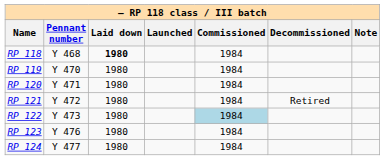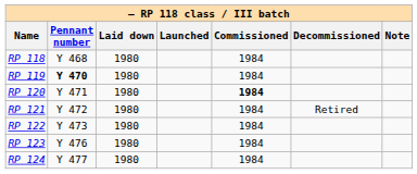RP 118 | Laid down: bold -> normal
RP 119 | Pennant number: normal -> bold
RP 120 | Commissioned: normal -> bold
RP 122 | Commissioned: lightblue background -> no background
